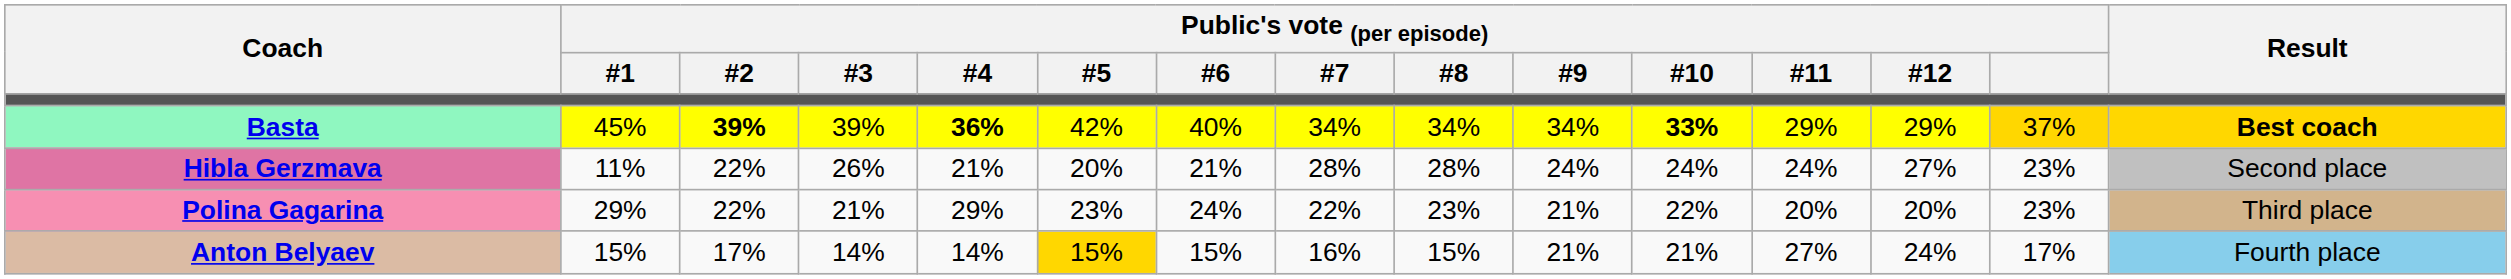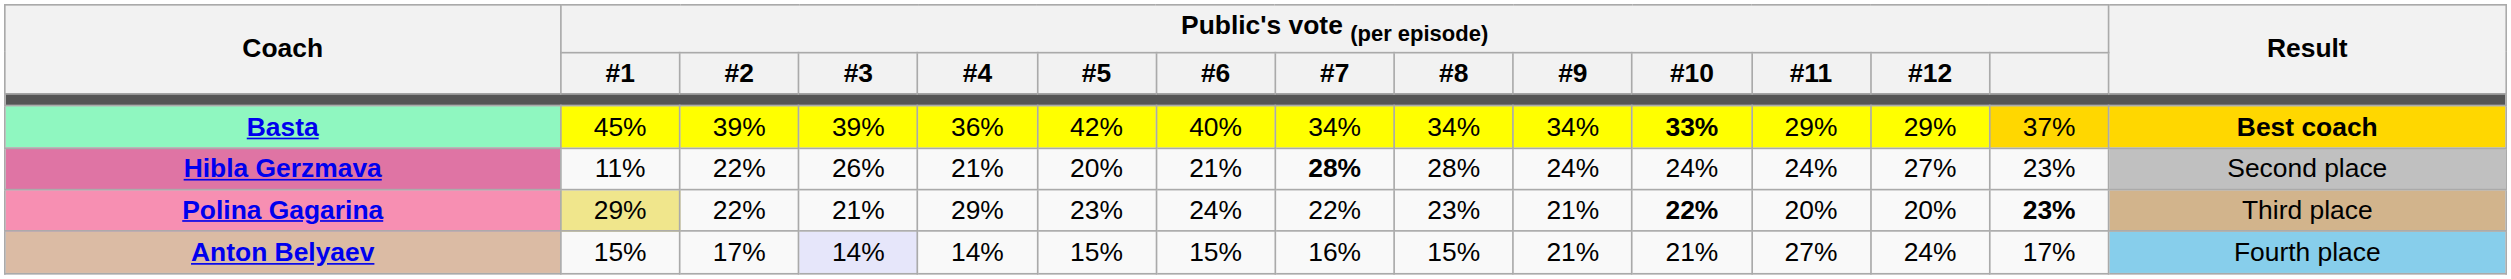Basta | Public's vote (per episode) / #2: bold -> normal
Basta | Public's vote (per episode) / #4: bold -> normal
Hibla Gerzmava | Public's vote (per episode) / #7: normal -> bold
Polina Gagarina | Public's vote (per episode) / #1: no background -> khaki background
Polina Gagarina | Public's vote (per episode) / #10: normal -> bold
Polina Gagarina | Public's vote (per episode): normal -> bold
Anton Belyaev | Public's vote (per episode) / #3: no background -> lavender background
Anton Belyaev | Public's vote (per episode) / #5: gold background -> no background
